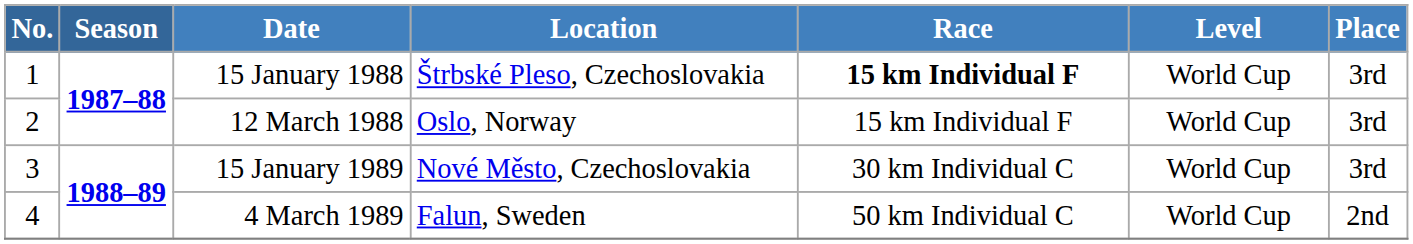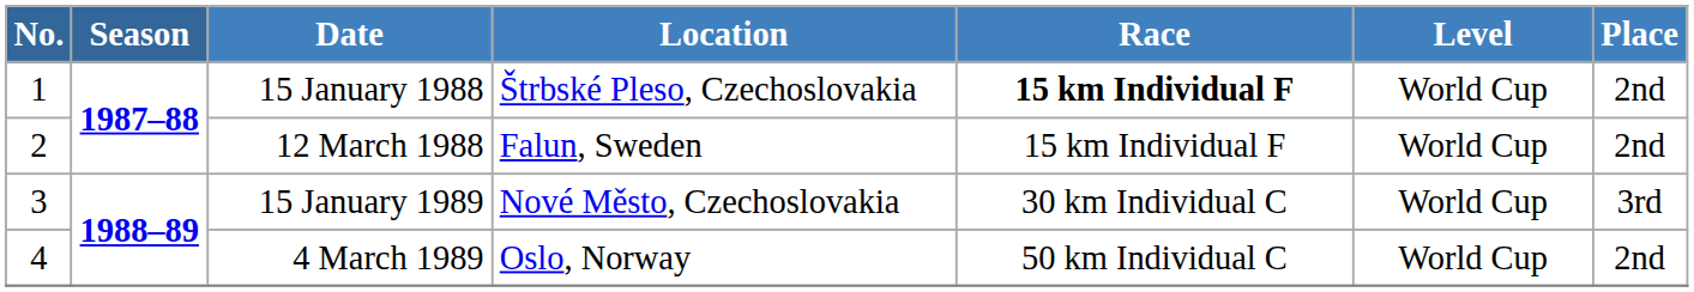15 January 1988 | Place: 3rd -> 2nd
12 March 1988 | Location: Oslo, Norway -> Falun, Sweden
12 March 1988 | Place: 3rd -> 2nd
4 March 1989 | Location: Falun, Sweden -> Oslo, Norway
